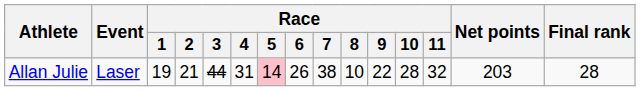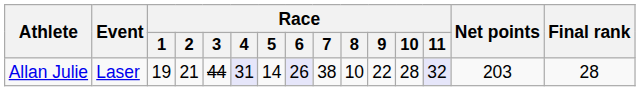Allan Julie | Race / 4: no background -> lavender background
Allan Julie | Race / 5: pink background -> no background
Allan Julie | Race / 6: no background -> lavender background
Allan Julie | Race / 11: no background -> lavender background
